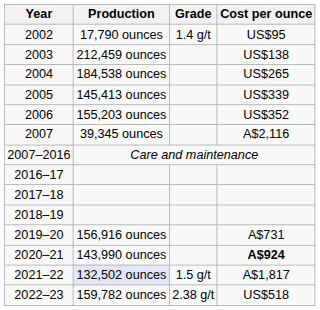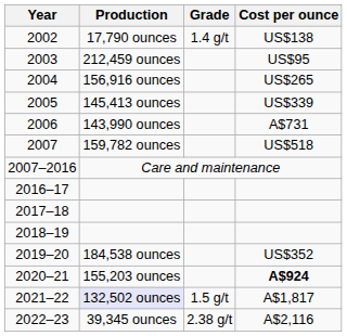2002 | Cost per ounce: US$95 -> US$138
2003 | Cost per ounce: US$138 -> US$95
2004 | Production: 184,538 ounces -> 156,916 ounces
2006 | Production: 155,203 ounces -> 143,990 ounces
2006 | Cost per ounce: US$352 -> A$731
2007 | Production: 39,345 ounces -> 159,782 ounces
2007 | Cost per ounce: A$2,116 -> US$518
2019–20 | Production: 156,916 ounces -> 184,538 ounces
2019–20 | Cost per ounce: A$731 -> US$352
2020–21 | Production: 143,990 ounces -> 155,203 ounces
2022–23 | Production: 159,782 ounces -> 39,345 ounces
2022–23 | Cost per ounce: US$518 -> A$2,116
